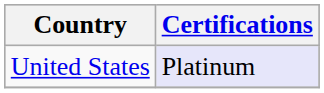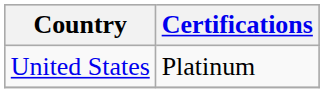United States | Certifications: lavender background -> no background
